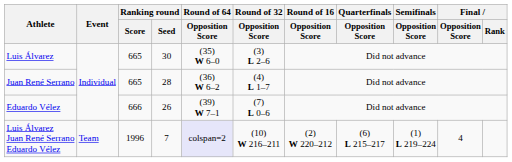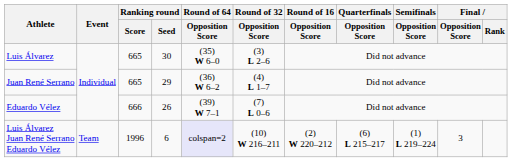Juan René Serrano | Ranking round / Seed: 28 -> 29
Luis Álvarez Juan René Serrano Eduardo Vélez | Ranking round / Seed: 7 -> 6
Luis Álvarez Juan René Serrano Eduardo Vélez | Final / Opposition Score: 4 -> 3
